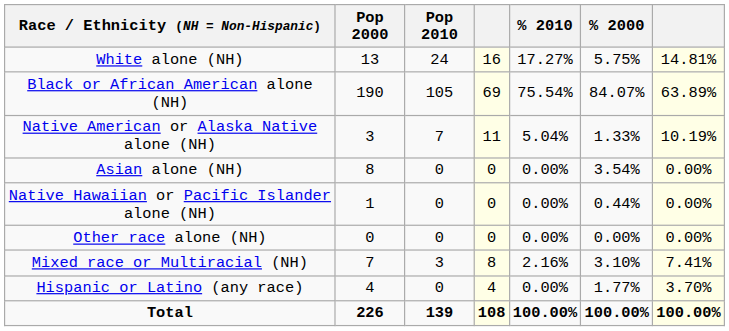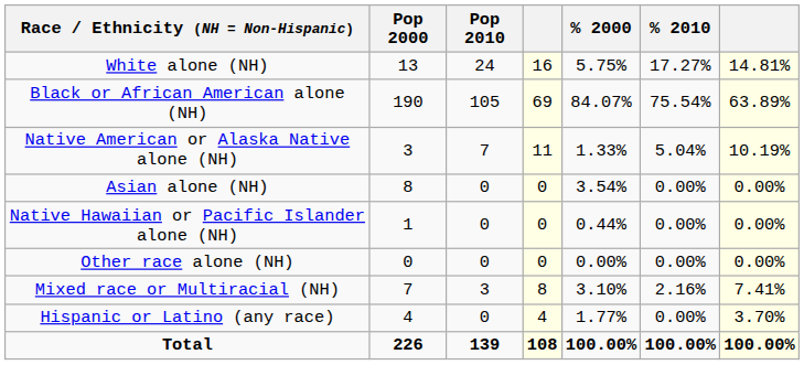columns swapped: % 2000 <-> % 2010
